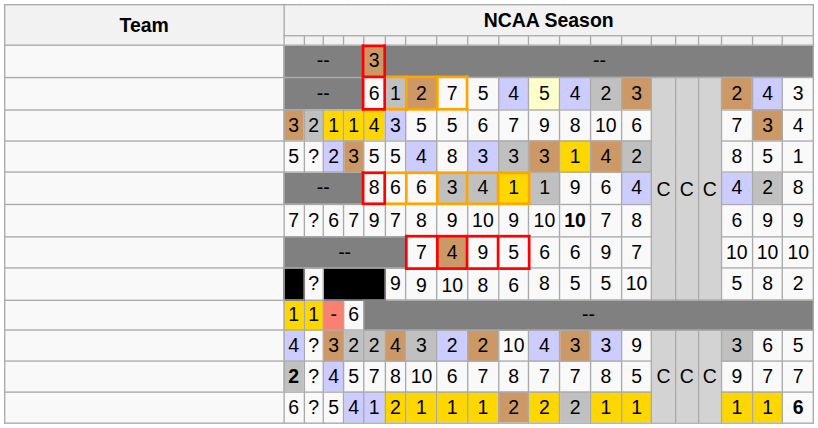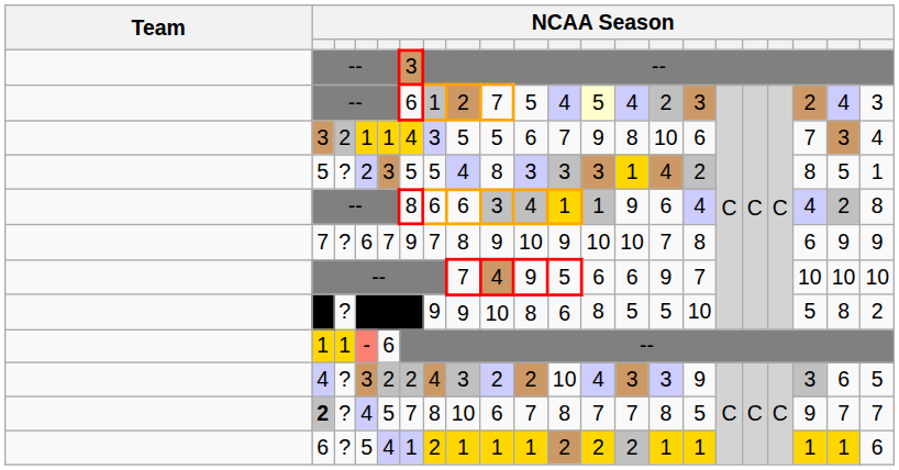row 8 | column 13: bold -> normal
row 14 | column 21: bold -> normal
